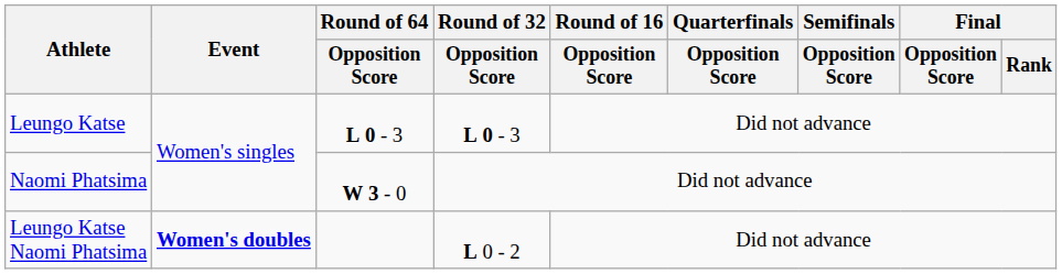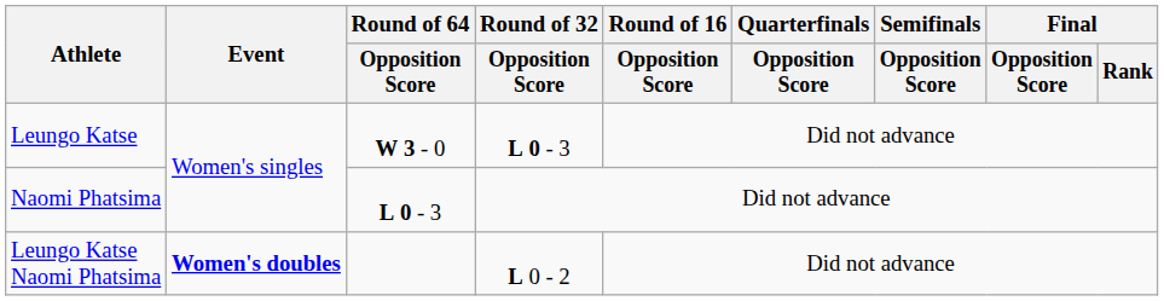Leungo Katse | Round of 64 / Opposition Score: L 0 - 3 -> W 3 - 0
Naomi Phatsima | Round of 64 / Opposition Score: W 3 - 0 -> L 0 - 3
